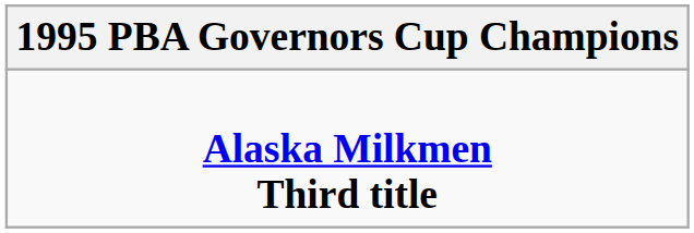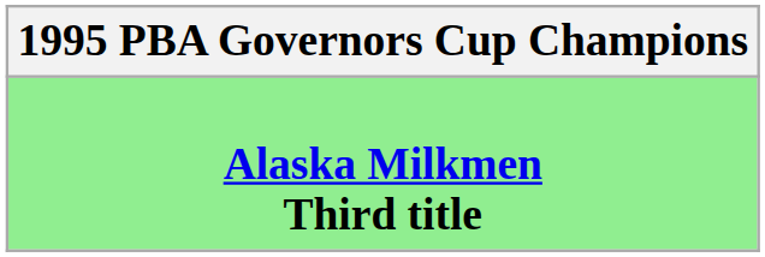row 2 | column 1: no background -> lightgreen background
